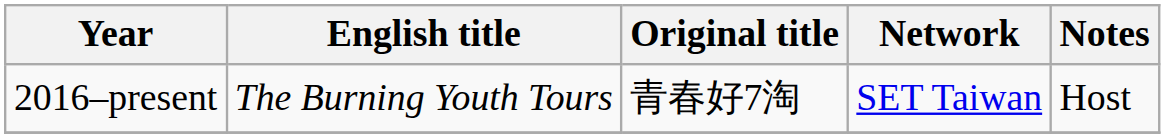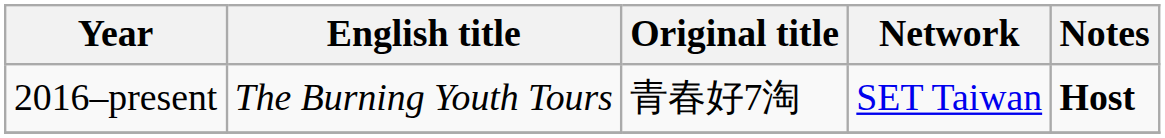2016–present | Notes: normal -> bold
